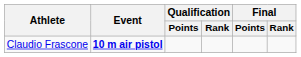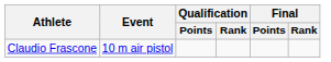Claudio Frascone | Event: bold -> normal
